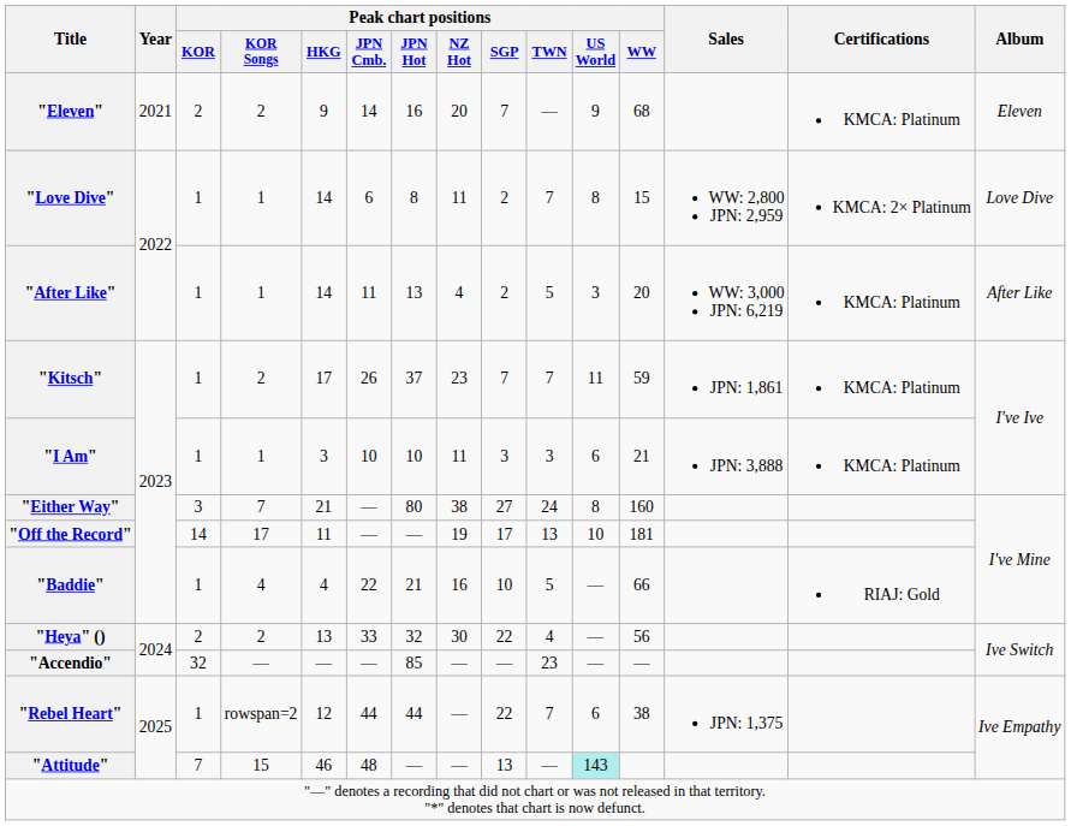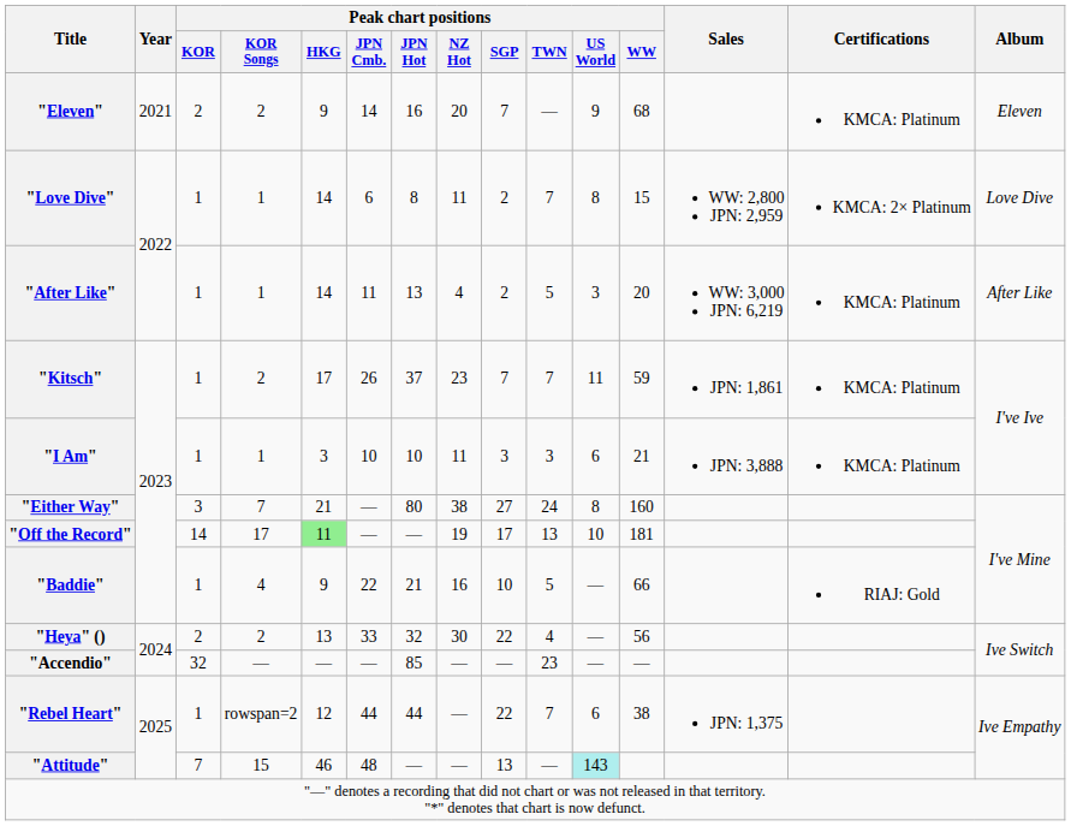"Off the Record" | Peak chart positions / HKG: no background -> lightgreen background
"Baddie" | Peak chart positions / HKG: 4 -> 9
